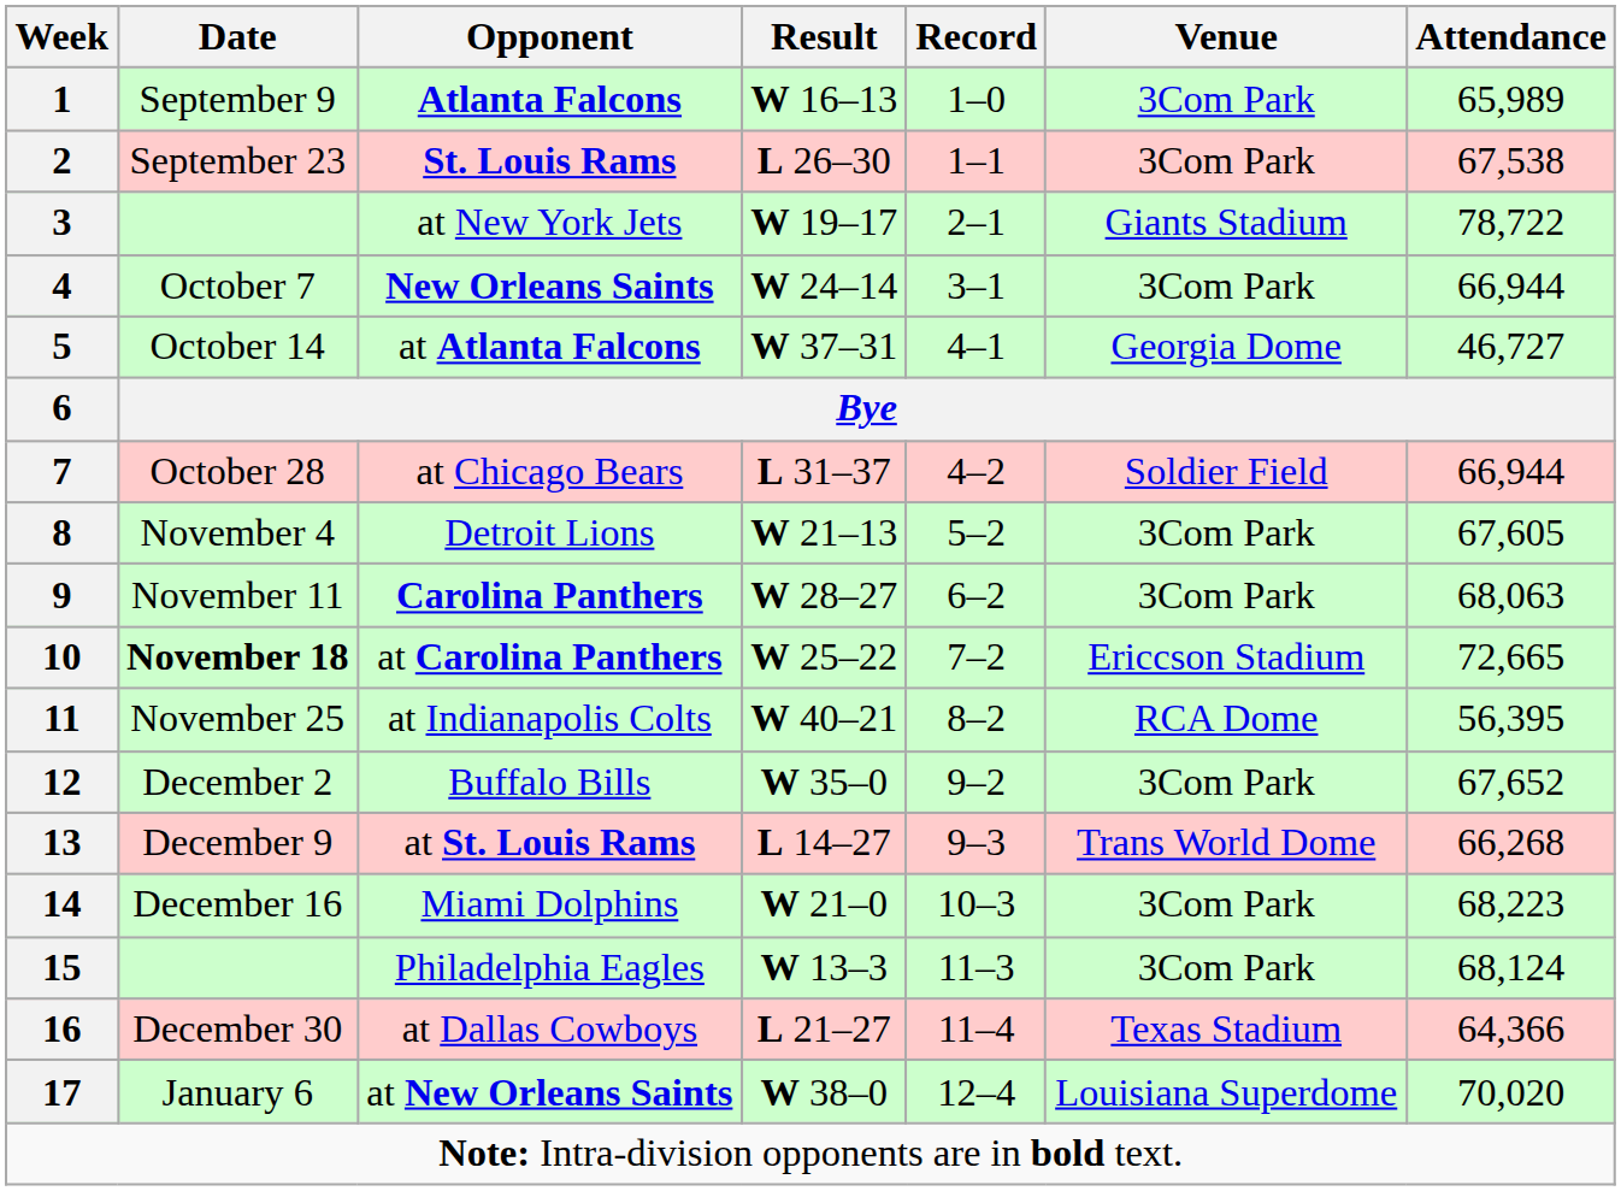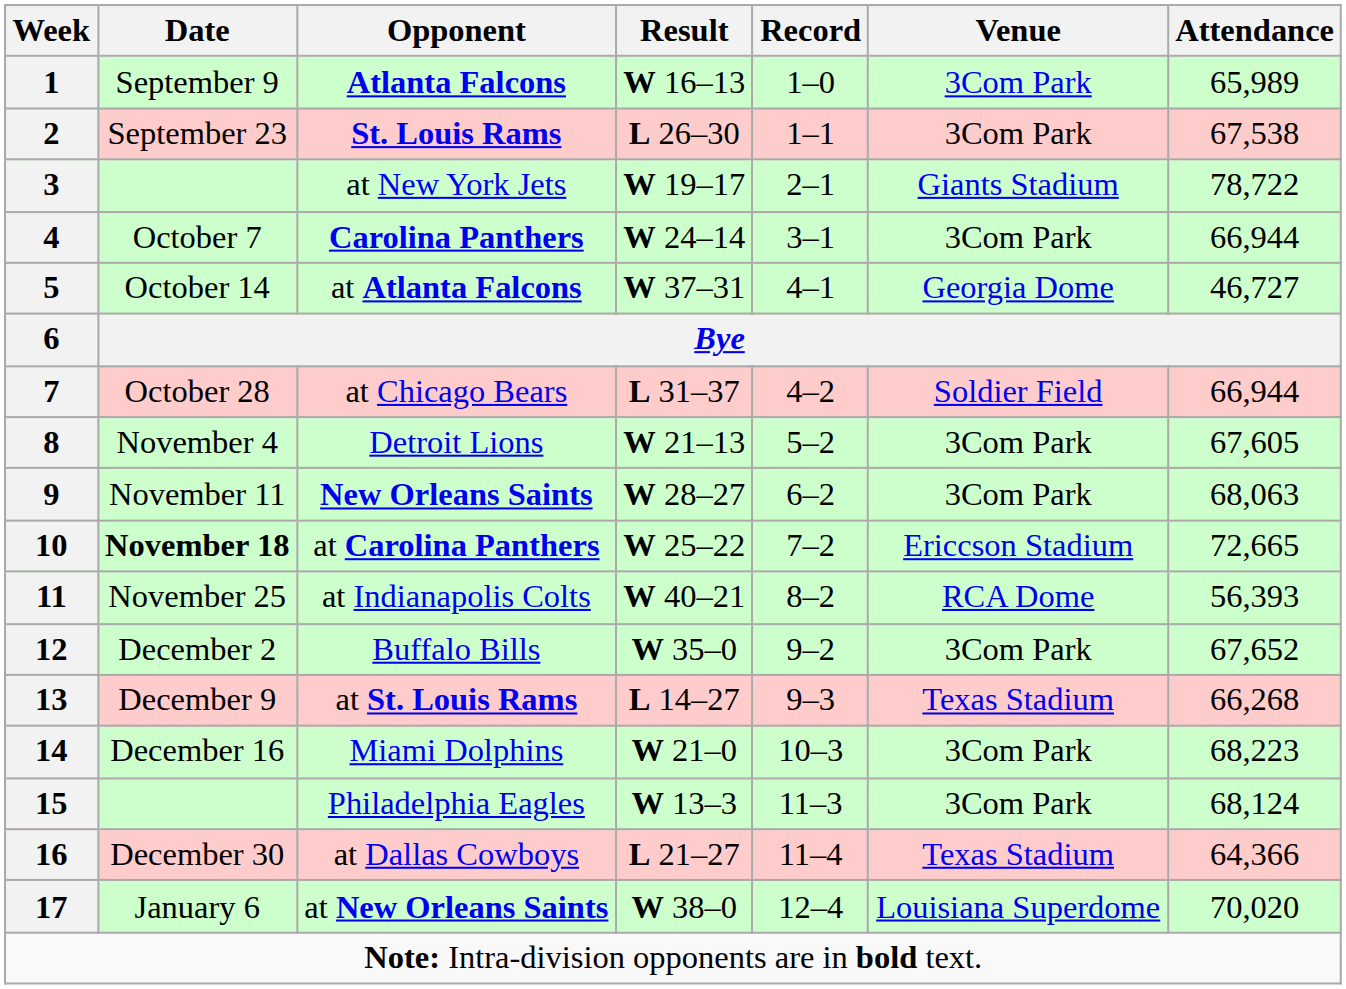4 | Opponent: New Orleans Saints -> Carolina Panthers
9 | Opponent: Carolina Panthers -> New Orleans Saints
11 | Attendance: 56,395 -> 56,393
13 | Venue: Trans World Dome -> Texas Stadium
